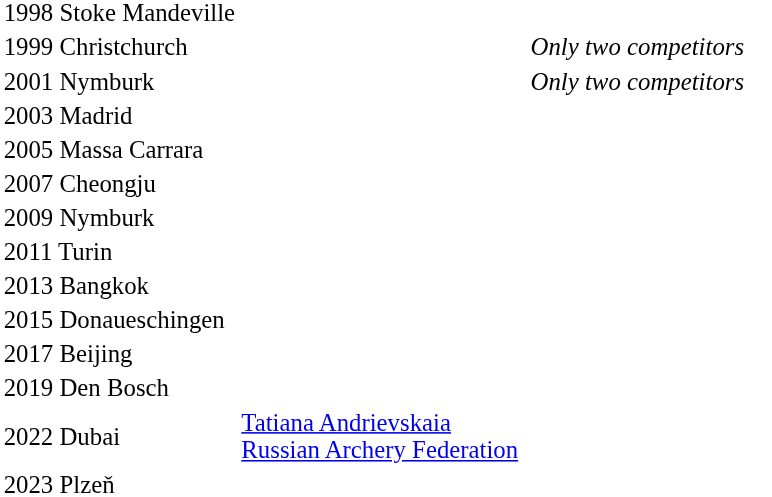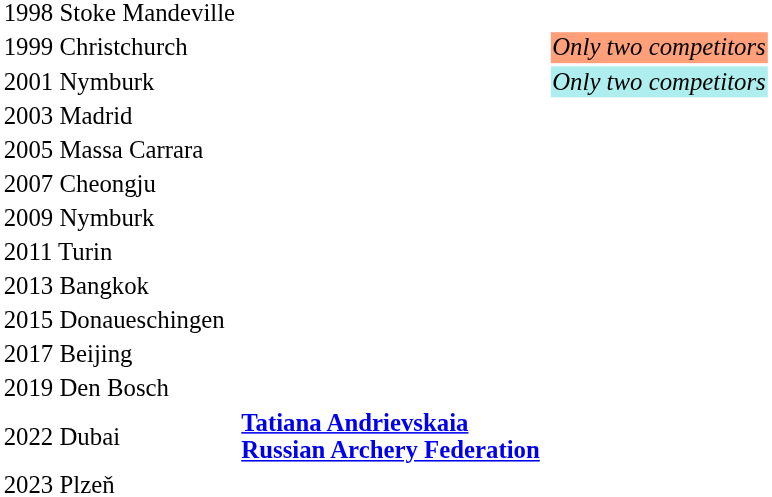1999 Christchurch | column 3: no background -> lightsalmon background
2001 Nymburk | column 3: no background -> paleturquoise background
2022 Dubai | column 2: normal -> bold
